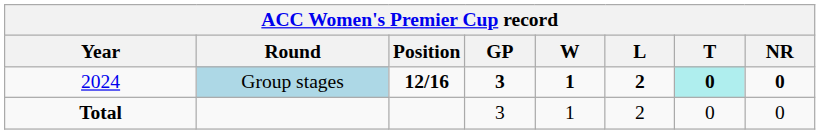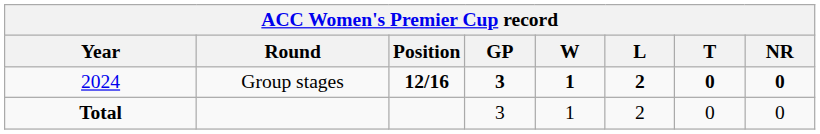2024 | Round: lightblue background -> no background
2024 | T: paleturquoise background -> no background
